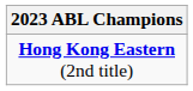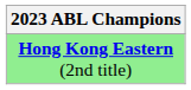row 2 | column 1: no background -> lightgreen background
